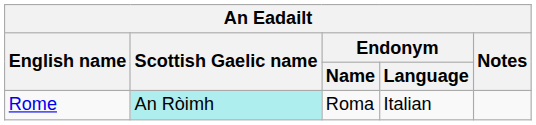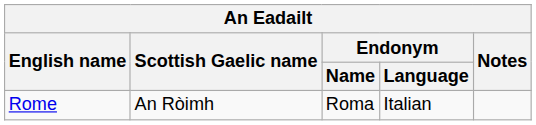Rome | Scottish Gaelic name: paleturquoise background -> no background
